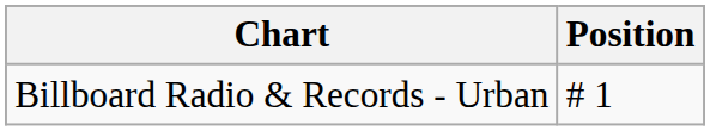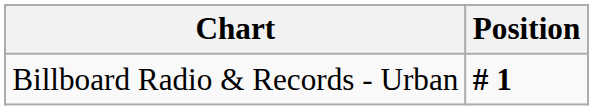Billboard Radio & Records - Urban | Position: normal -> bold
